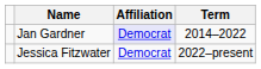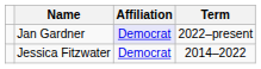Jan Gardner | Term: 2014–2022 -> 2022–present
Jessica Fitzwater | Term: 2022–present -> 2014–2022
